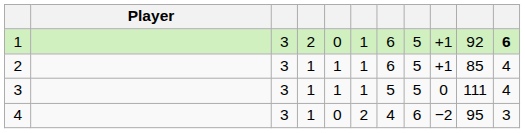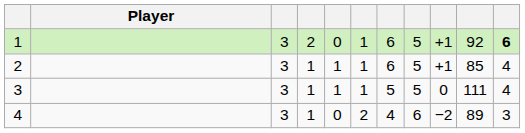row 5 | column 10: 95 -> 89
